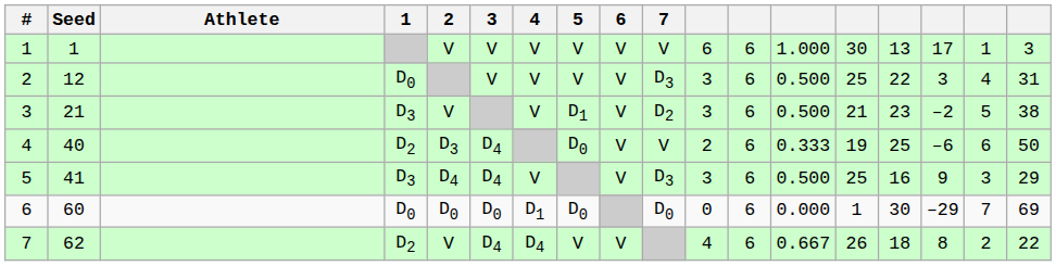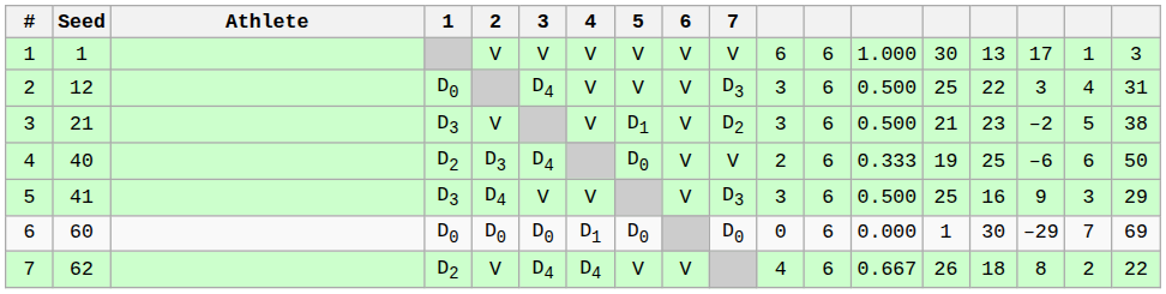row 3 | 3: V -> D4
row 6 | 3: D4 -> V
